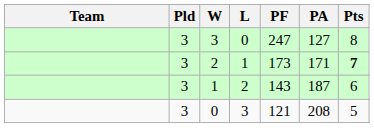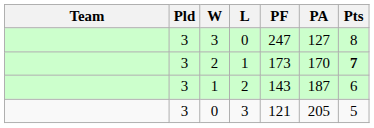row 3 | PA: 171 -> 170
row 5 | PA: 208 -> 205
